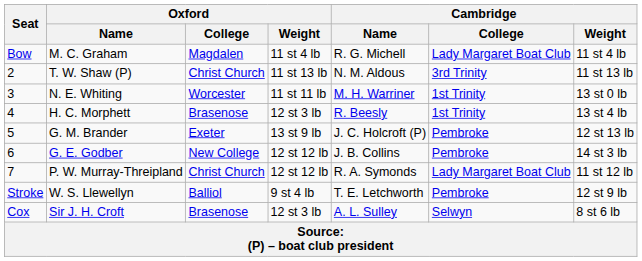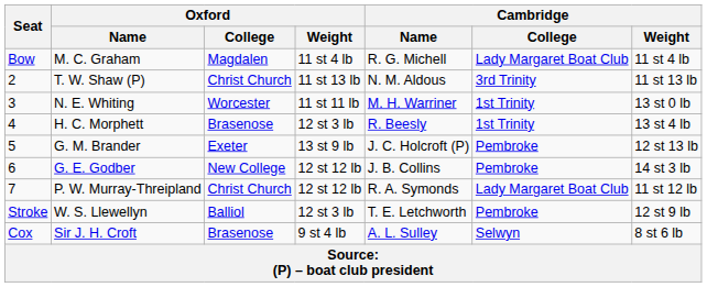W. S. Llewellyn | Oxford / Weight: 9 st 4 lb -> 12 st 3 lb
Sir J. H. Croft | Oxford / Weight: 12 st 3 lb -> 9 st 4 lb
